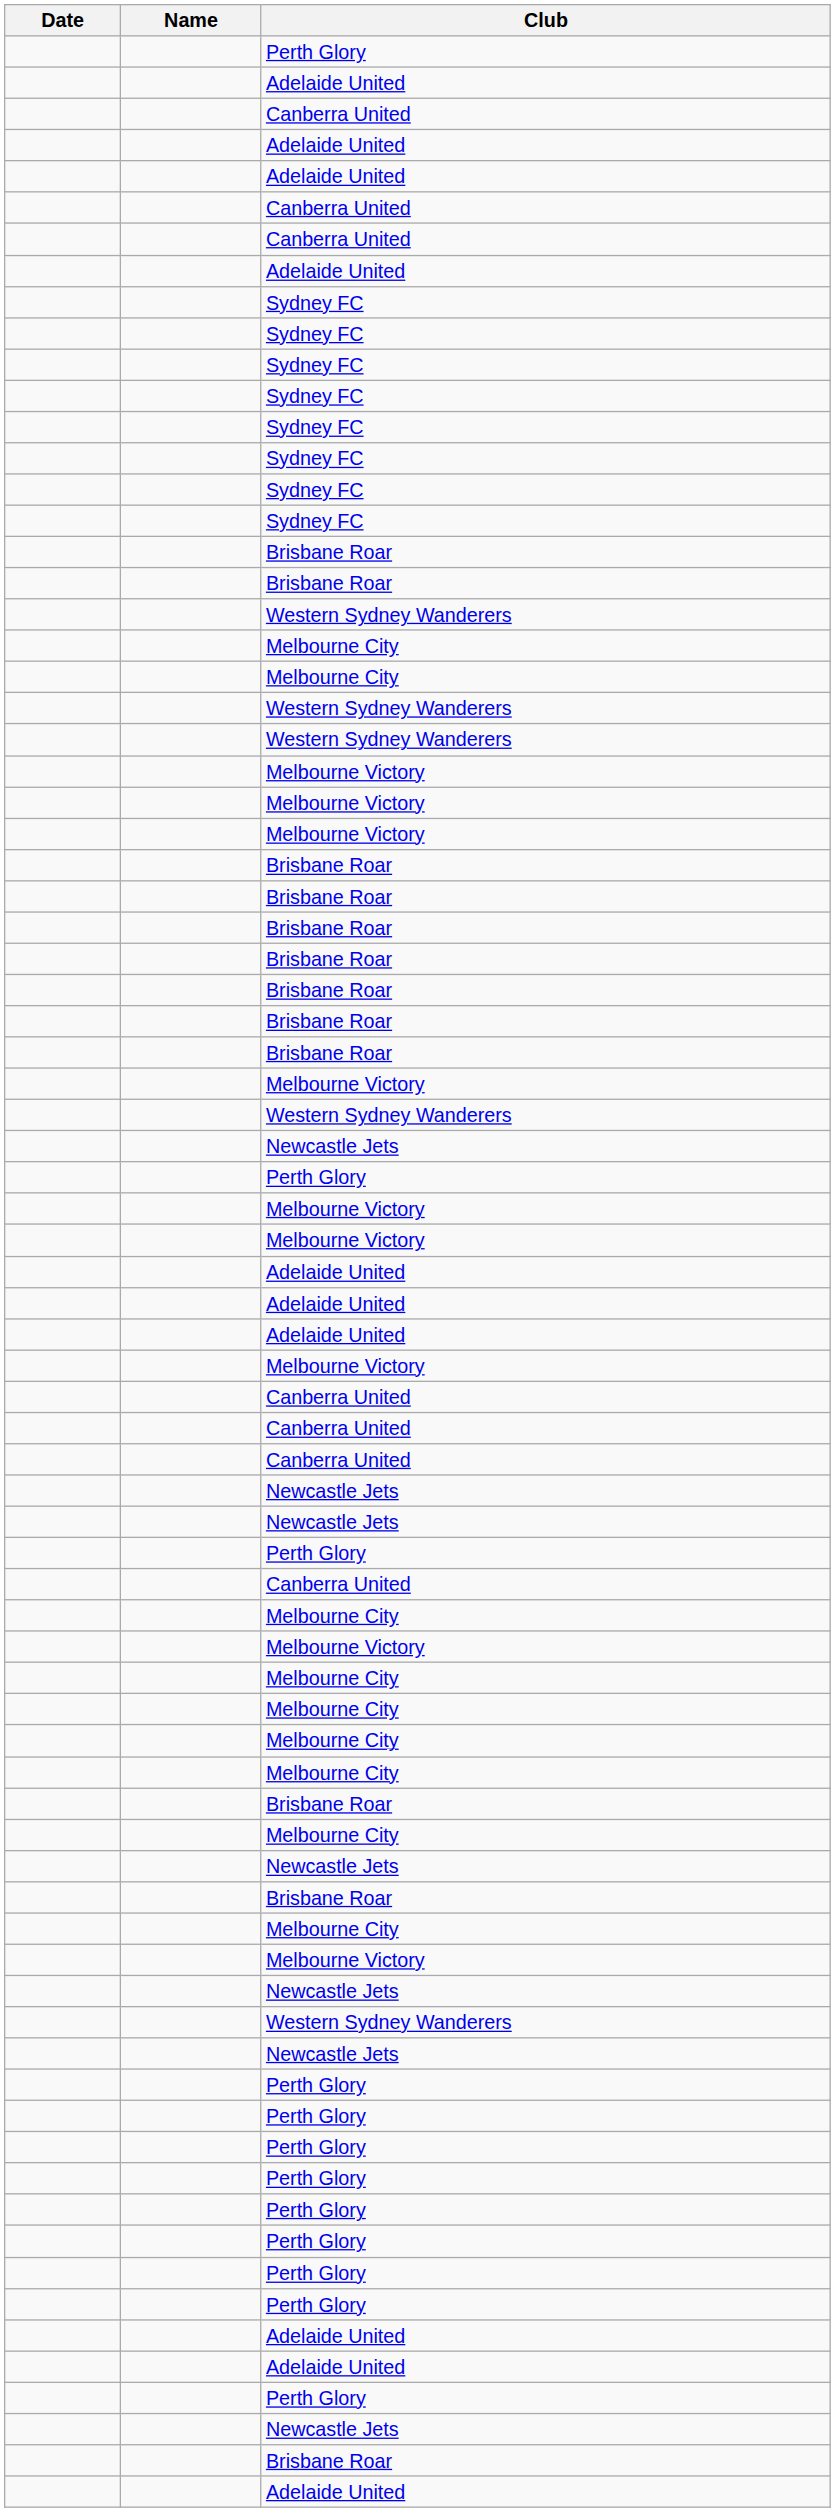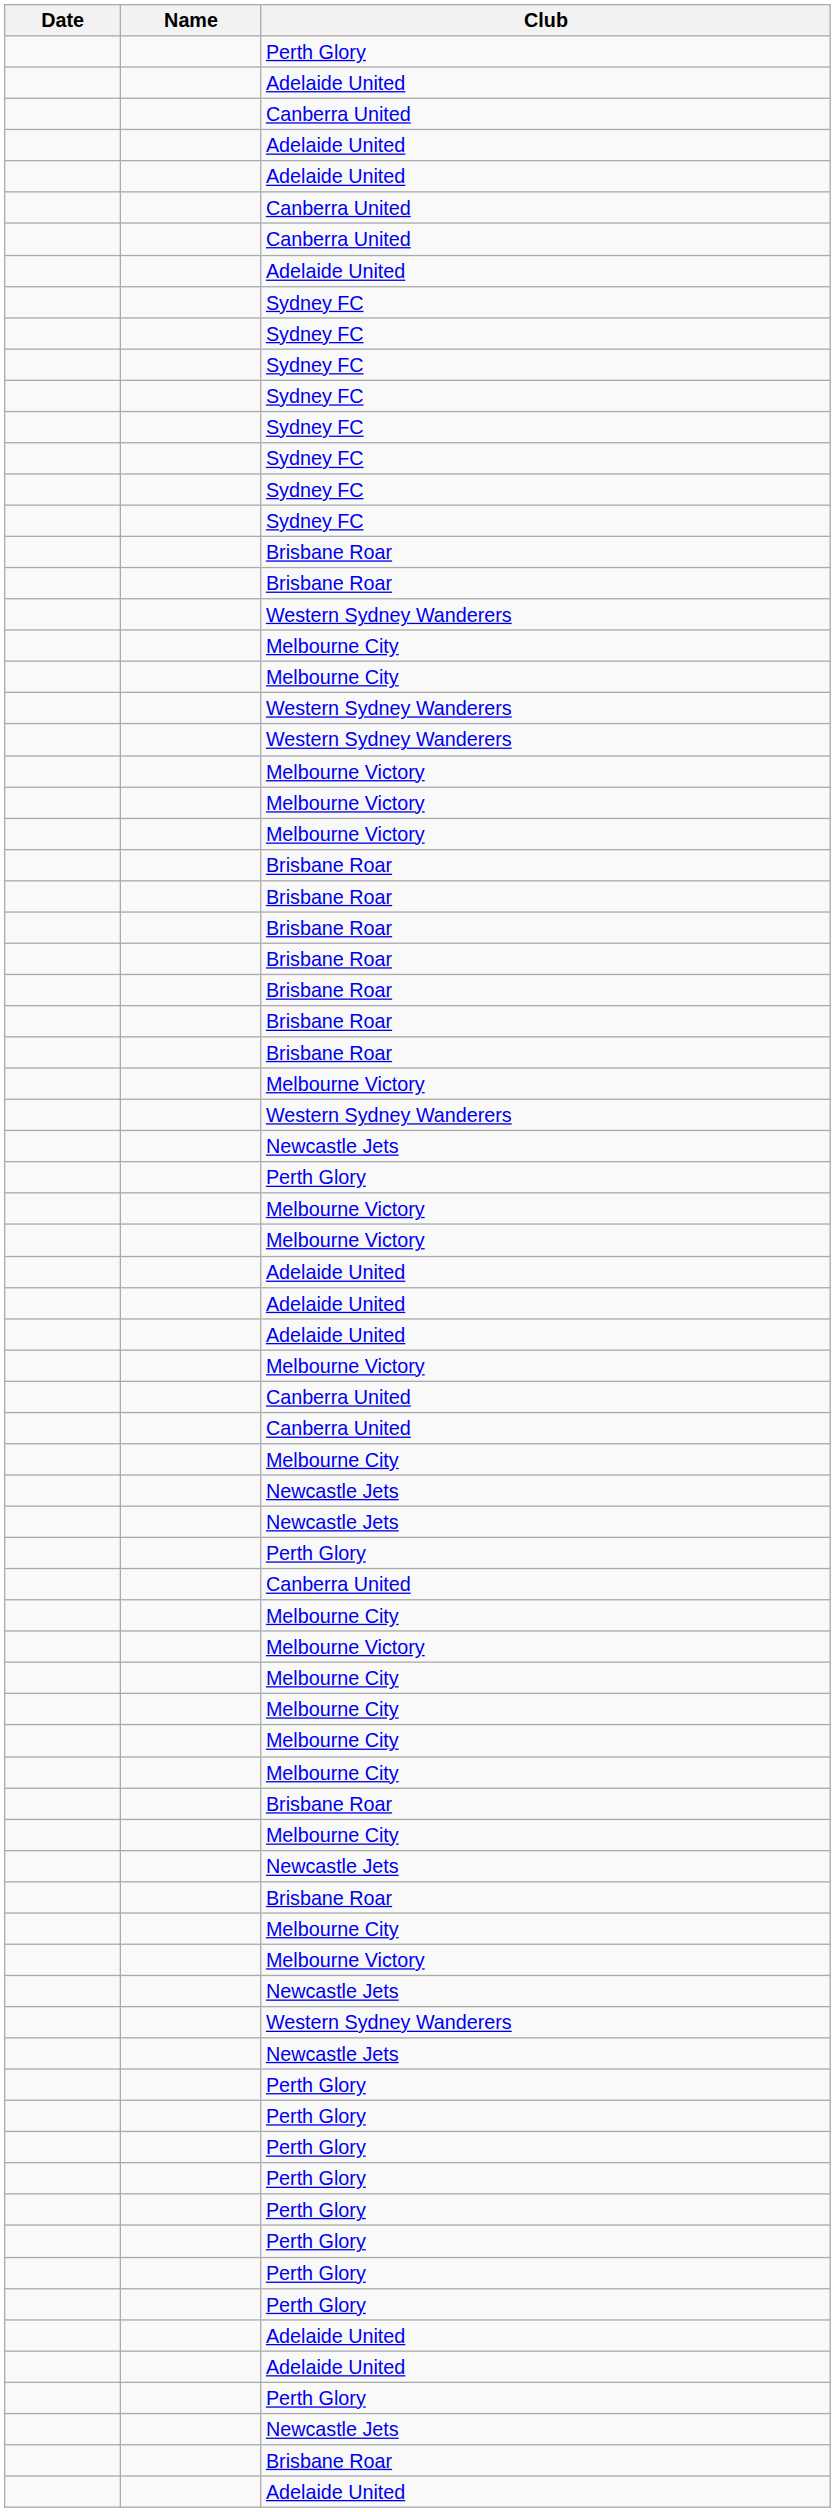row 47 | Club: Canberra United -> Melbourne City
